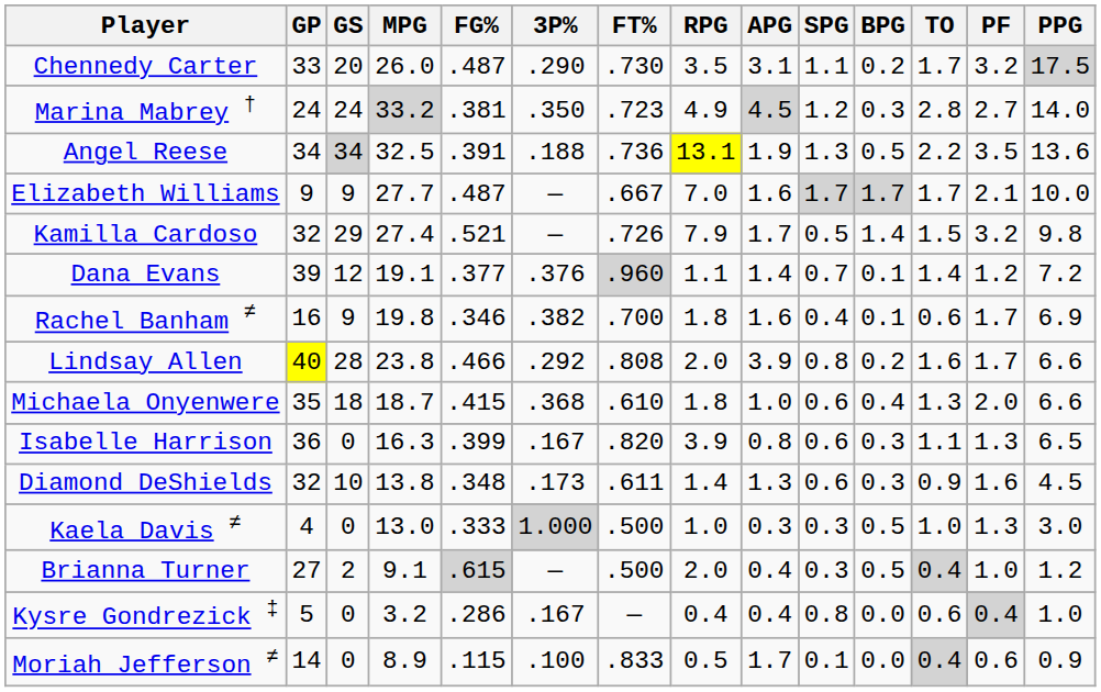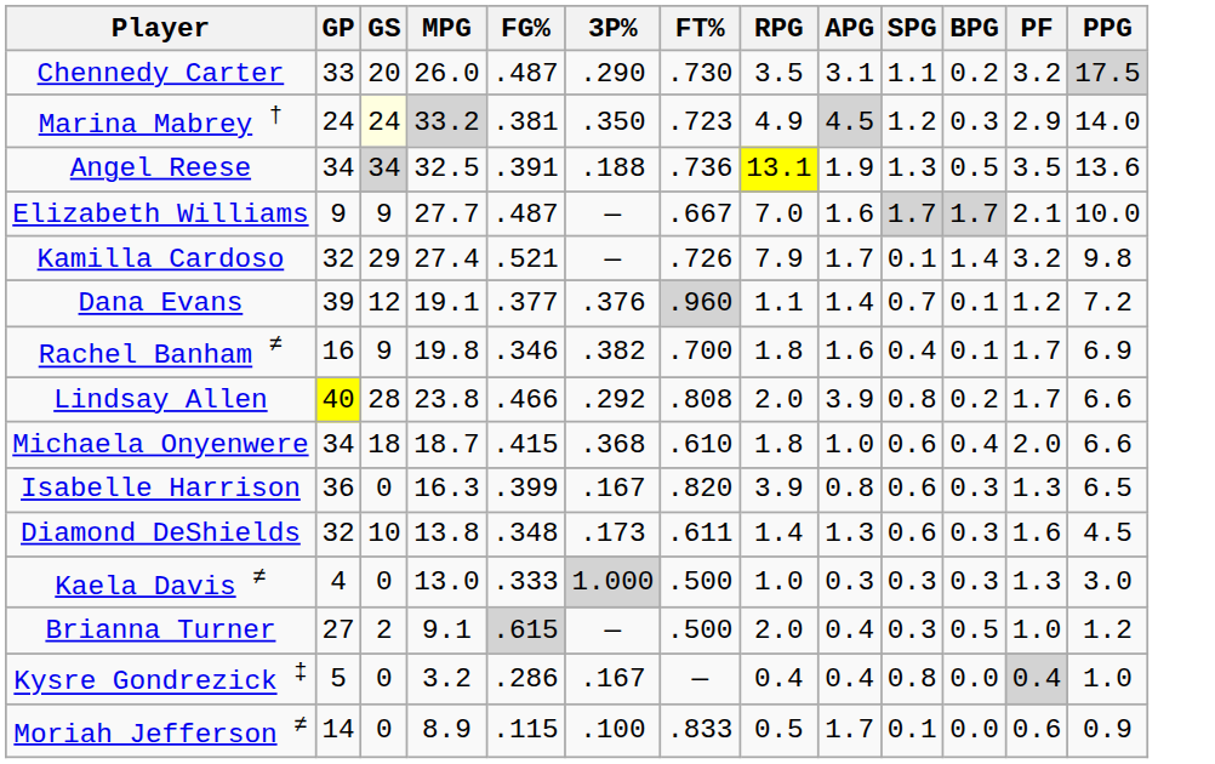- column: TO | 1.7 | 2.8 | 2.2 | 1.7 | 1.5 | 1.4 | 0.6 | 1.6 | 1.3 | 1.1 | 0.9 | 1.0 | 0.4 | 0.6 | 0.4
Marina Mabrey † | GS: no background -> lightyellow background
Marina Mabrey † | PF: 2.7 -> 2.9
Kamilla Cardoso | SPG: 0.5 -> 0.1
Michaela Onyenwere | GP: 35 -> 34
Kaela Davis ≠ | BPG: 0.5 -> 0.3
